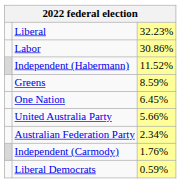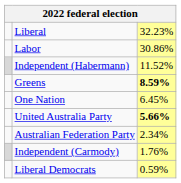Greens | column 3: normal -> bold
United Australia Party | column 3: normal -> bold
